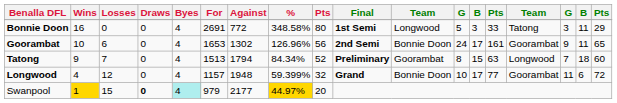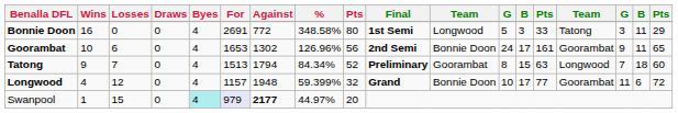Swanpool | Wins: gold background -> no background
Swanpool | Draws: bold -> normal
Swanpool | For: no background -> lavender background
Swanpool | Against: normal -> bold
Swanpool | %: gold background -> no background
